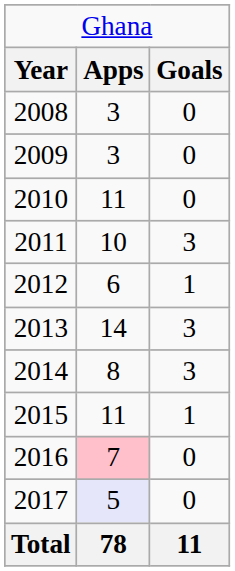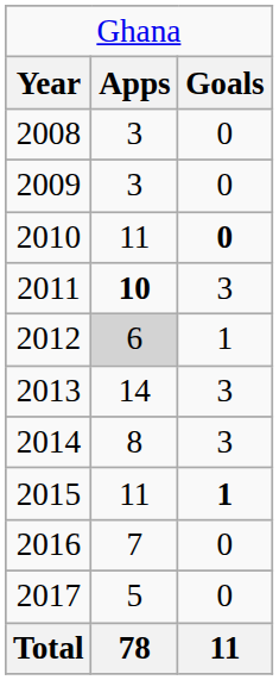2010 | column 3: normal -> bold
2011 | column 2: normal -> bold
2012 | column 2: no background -> lightgrey background
2015 | column 3: normal -> bold
2016 | column 2: pink background -> no background
2017 | column 2: lavender background -> no background
